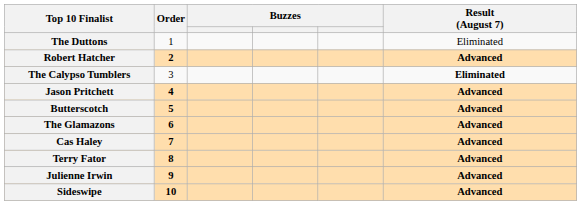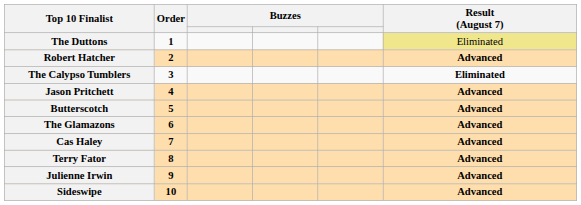The Duttons | Order: normal -> bold
The Duttons | Result (August 7): no background -> khaki background
The Calypso Tumblers | Order: normal -> bold
